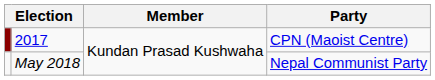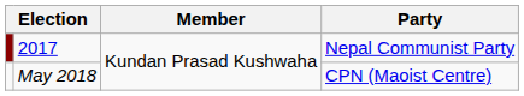2017 | Party: CPN (Maoist Centre) -> Nepal Communist Party
May 2018 | Party: Nepal Communist Party -> CPN (Maoist Centre)
